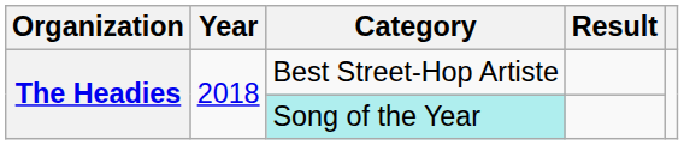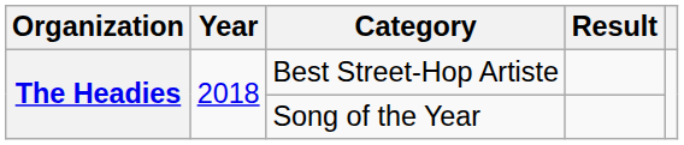Song of the Year | Category: paleturquoise background -> no background
